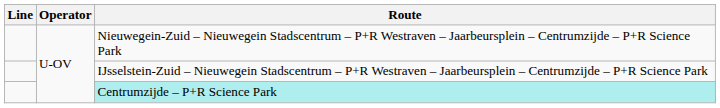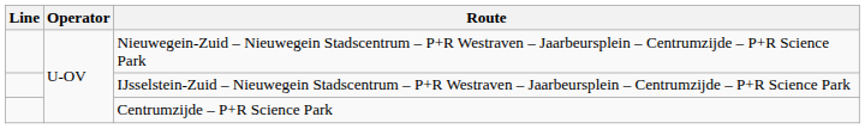Centrumzijde – P+R Science Park | Route: paleturquoise background -> no background
